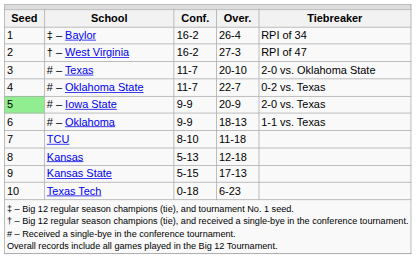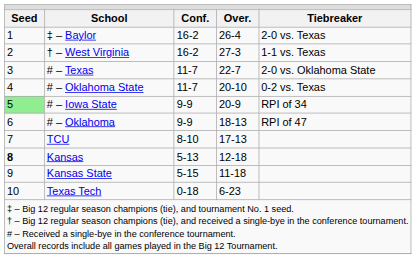‡ – Baylor | column 5: RPI of 34 -> 2-0 vs. Texas
† – West Virginia | column 5: RPI of 47 -> 1-1 vs. Texas
# – Texas | column 4: 20-10 -> 22-7
# – Oklahoma State | column 4: 22-7 -> 20-10
# – Iowa State | column 5: 2-0 vs. Texas -> RPI of 34
# – Oklahoma | column 5: 1-1 vs. Texas -> RPI of 47
TCU | column 4: 11-18 -> 17-13
Kansas | column 1: normal -> bold
Kansas State | column 4: 17-13 -> 11-18
